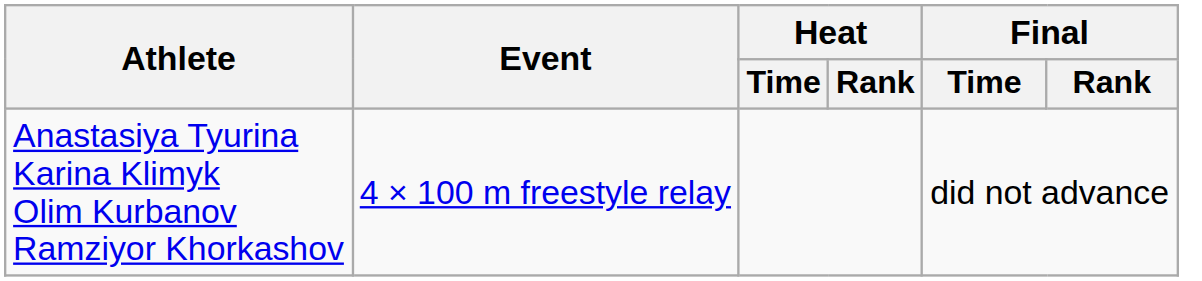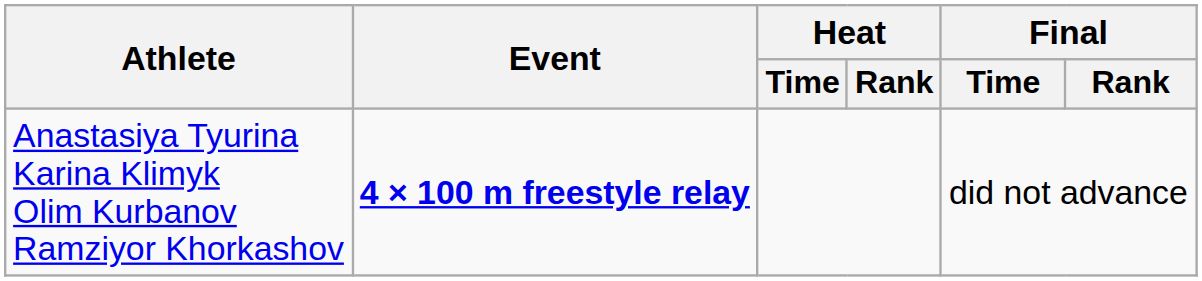row 3 | Event: normal -> bold
